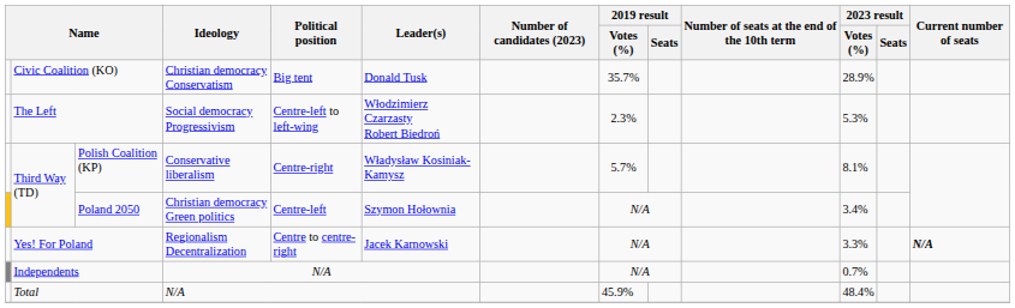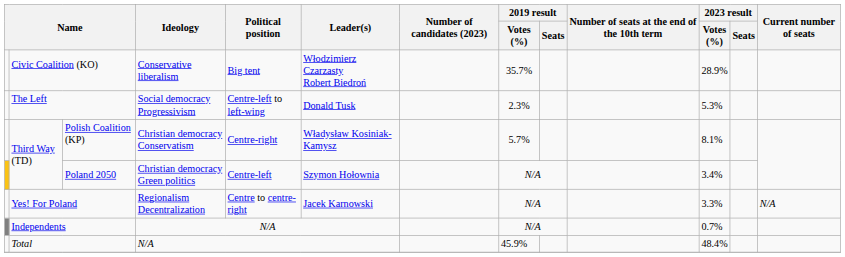Civic Coalition (KO) | Ideology: Christian democracy Conservatism -> Conservative liberalism
Civic Coalition (KO) | Leader(s): Donald Tusk -> Włodzimierz Czarzasty Robert Biedroń
The Left | Leader(s): Włodzimierz Czarzasty Robert Biedroń -> Donald Tusk
Polish Coalition (KP) | Ideology: Conservative liberalism -> Christian democracy Conservatism
Yes! For Poland | Current number of seats: bold -> normal
